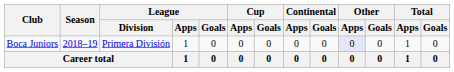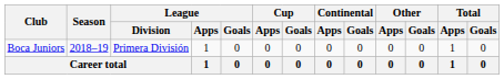Boca Juniors | Other / Apps: lavender background -> no background
